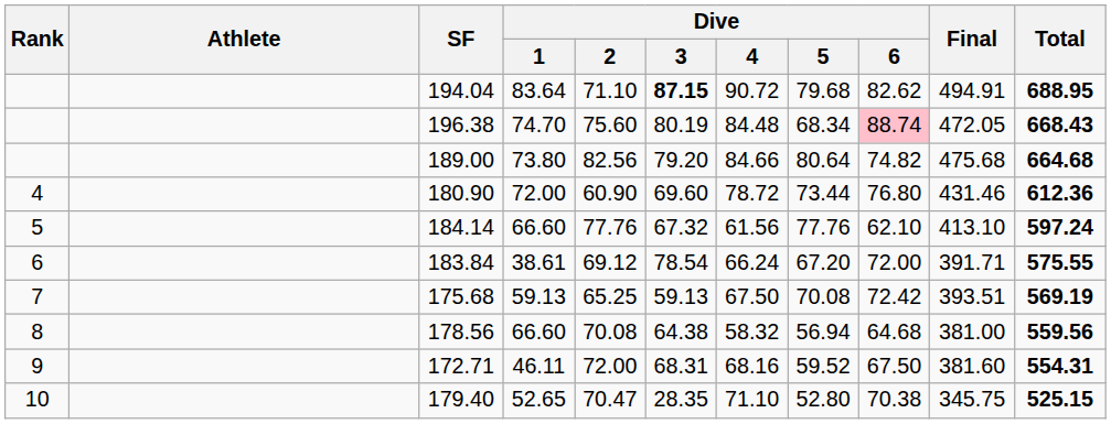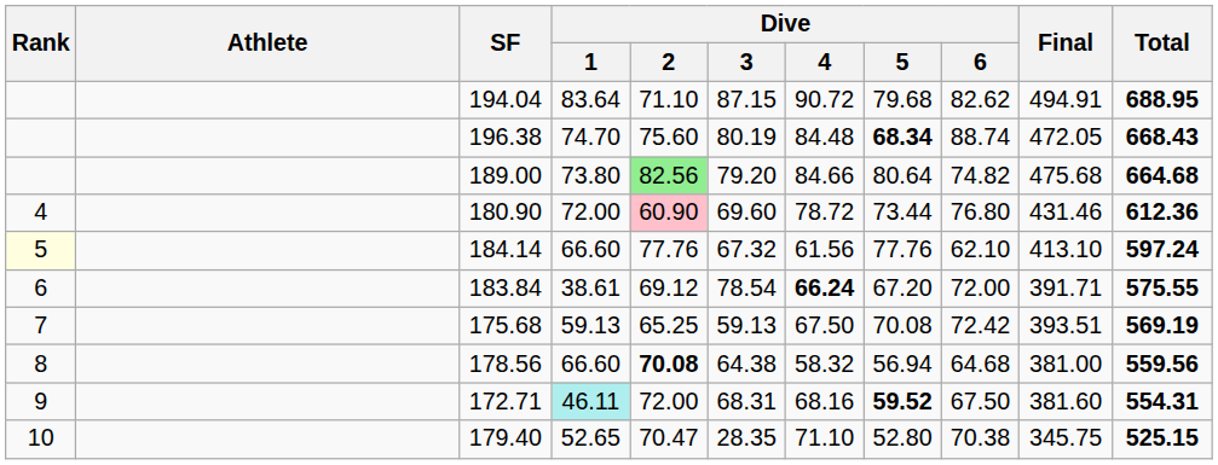194.04 | Dive / 3: bold -> normal
196.38 | Dive / 5: normal -> bold
196.38 | Dive / 6: pink background -> no background
189.00 | Dive / 2: no background -> lightgreen background
180.90 | Dive / 2: no background -> pink background
184.14 | Rank: no background -> lightyellow background
183.84 | Dive / 4: normal -> bold
178.56 | Dive / 2: normal -> bold
172.71 | Dive / 1: no background -> paleturquoise background
172.71 | Dive / 5: normal -> bold
